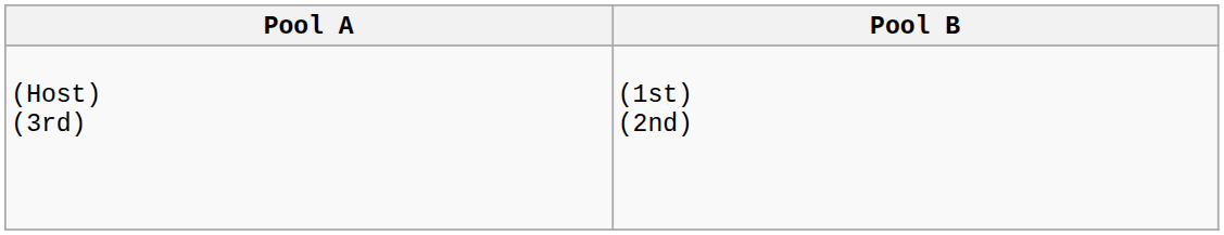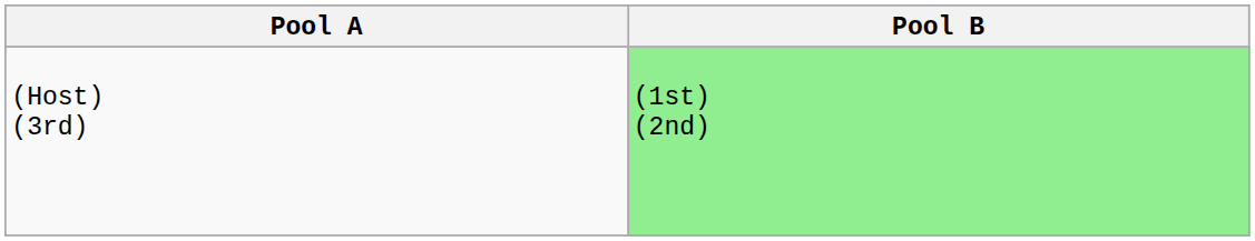(Host) (3rd) | Pool B: no background -> lightgreen background
